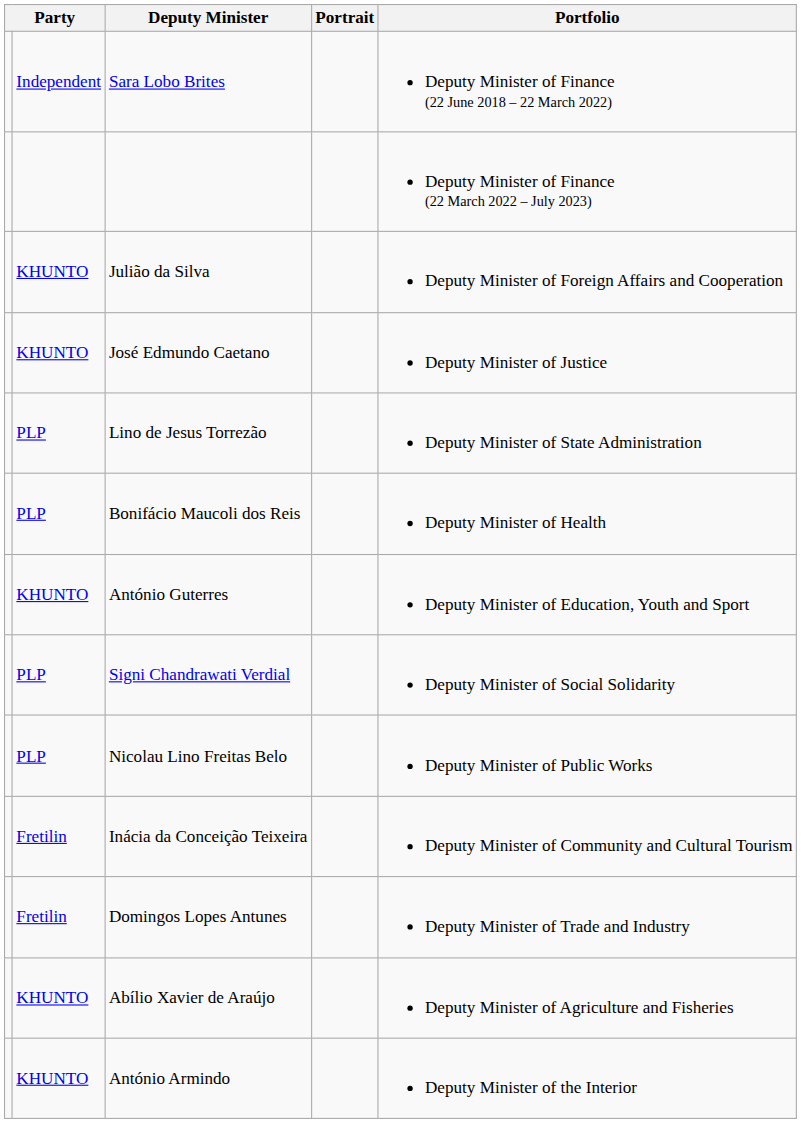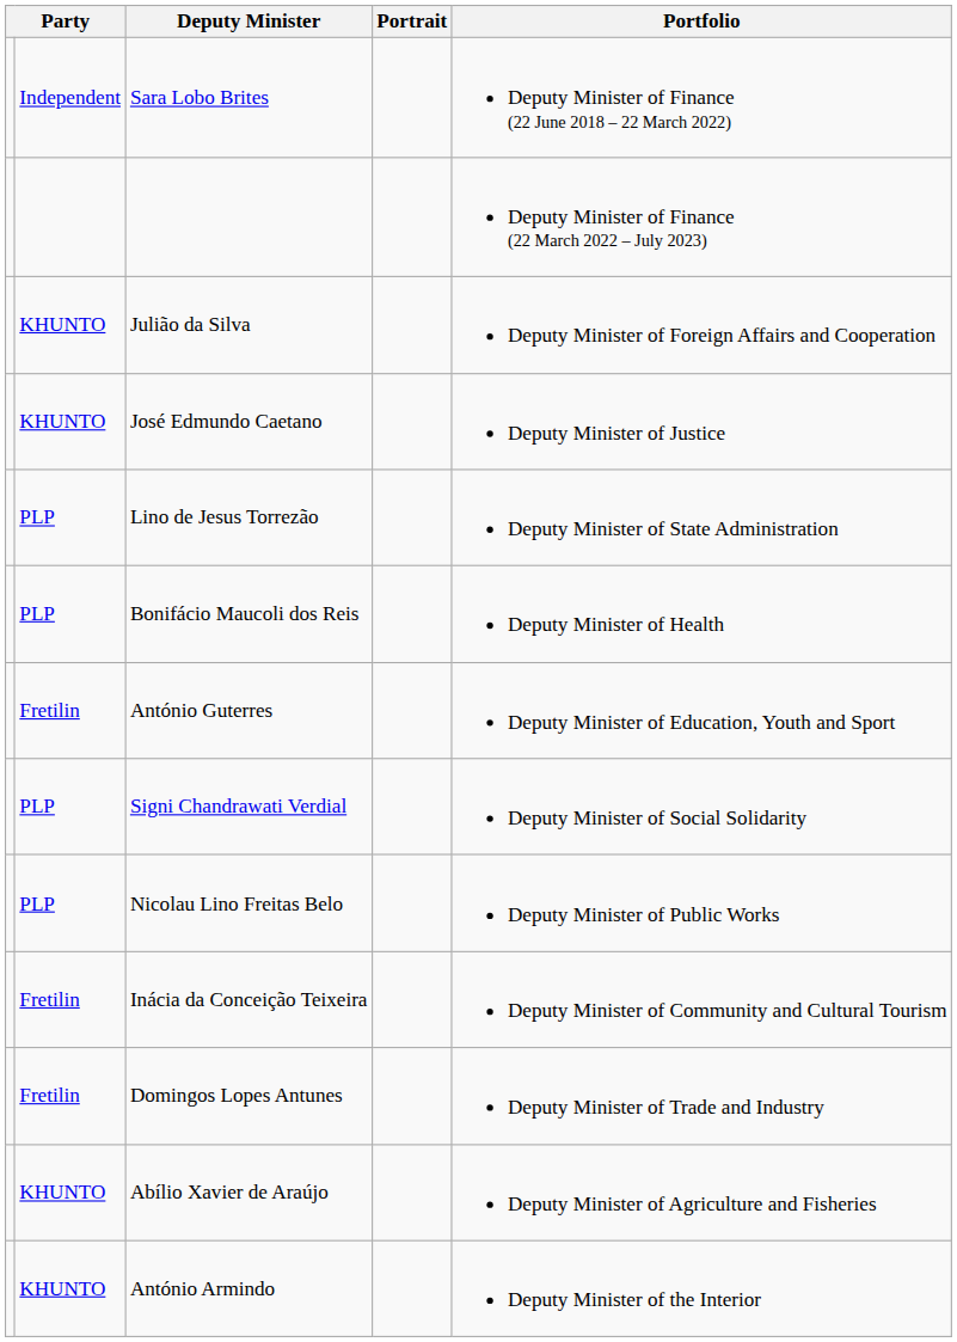António Guterres | column 2: KHUNTO -> Fretilin
